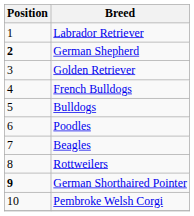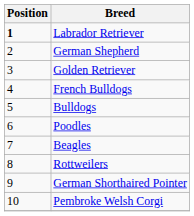Labrador Retriever | Position: normal -> bold
German Shepherd | Position: bold -> normal
German Shorthaired Pointer | Position: bold -> normal
